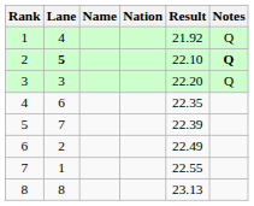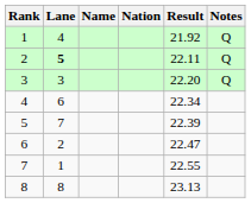row 3 | Result: 22.10 -> 22.11
row 3 | Notes: bold -> normal
row 5 | Result: 22.35 -> 22.34
row 7 | Result: 22.49 -> 22.47
